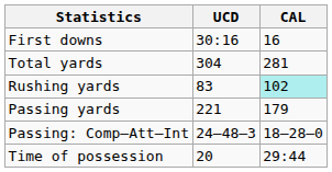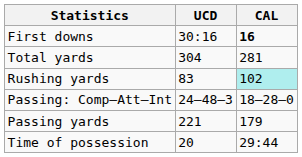First downs | CAL: normal -> bold
rows swapped: Passing yards <-> Passing: Comp–Att–Int
